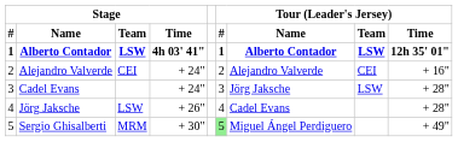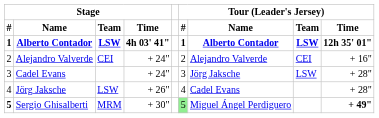Sergio Ghisalberti | Stage / # / 1: normal -> bold
Sergio Ghisalberti | Tour (Leader's Jersey) / Time / 12h 35' 01": normal -> bold
